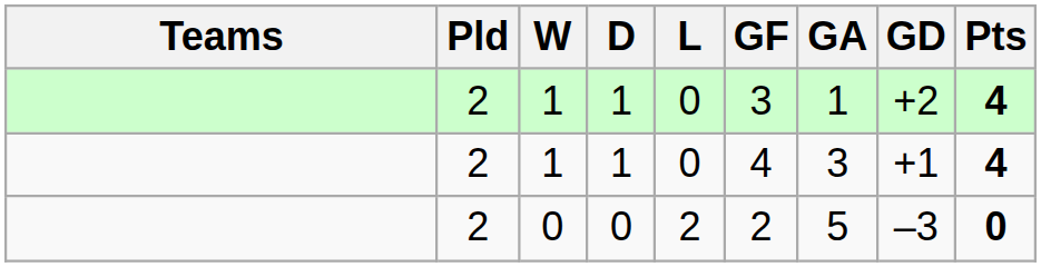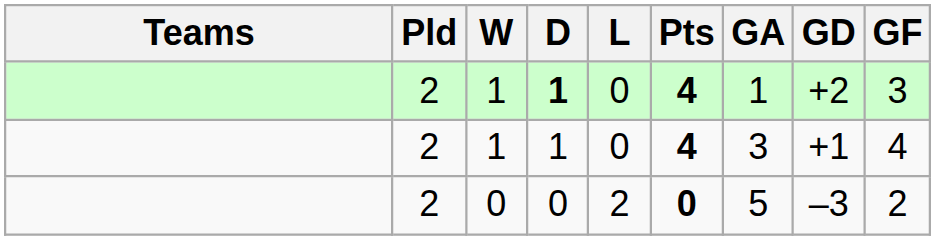columns swapped: GF <-> Pts
row 2 | D: normal -> bold
